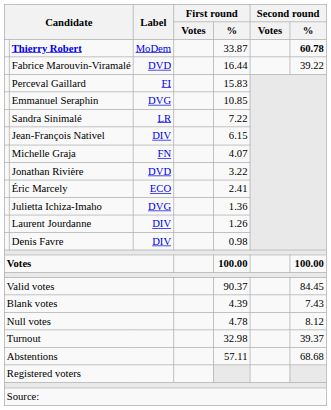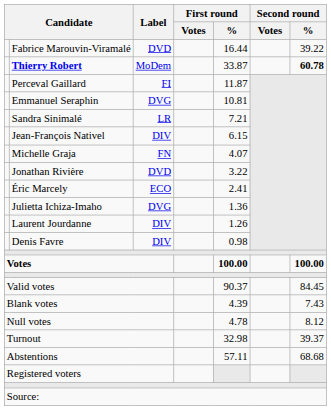rows swapped: Thierry Robert <-> Fabrice Marouvin-Viramalé
Perceval Gaillard | First round / %: 15.83 -> 11.87
Emmanuel Seraphin | First round / %: 10.85 -> 10.81
Sandra Sinimalé | First round / %: 7.22 -> 7.21
